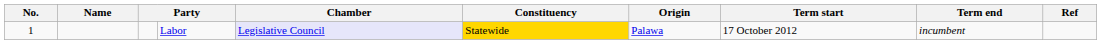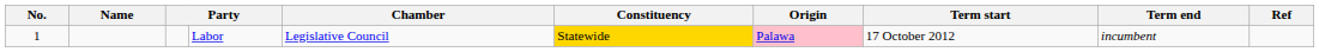Labor | Chamber: lavender background -> no background
Labor | Origin: no background -> pink background
